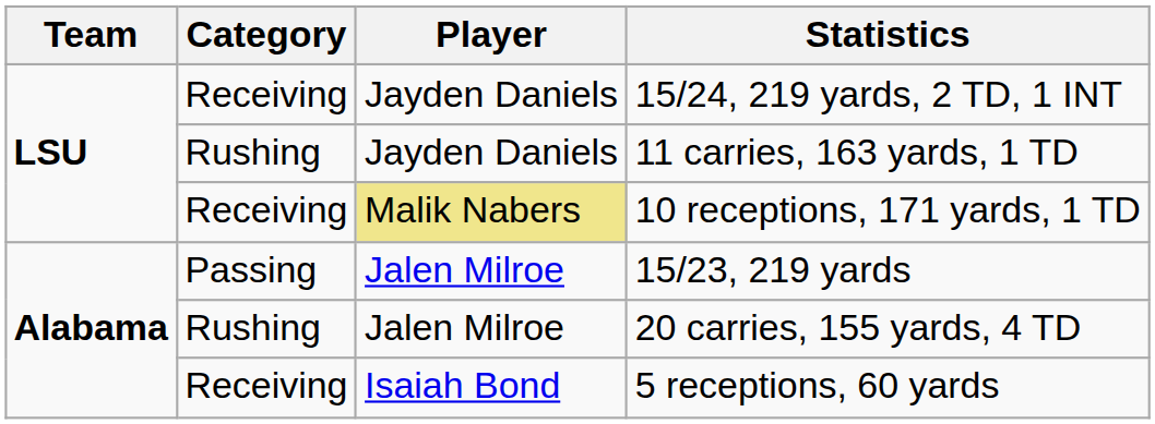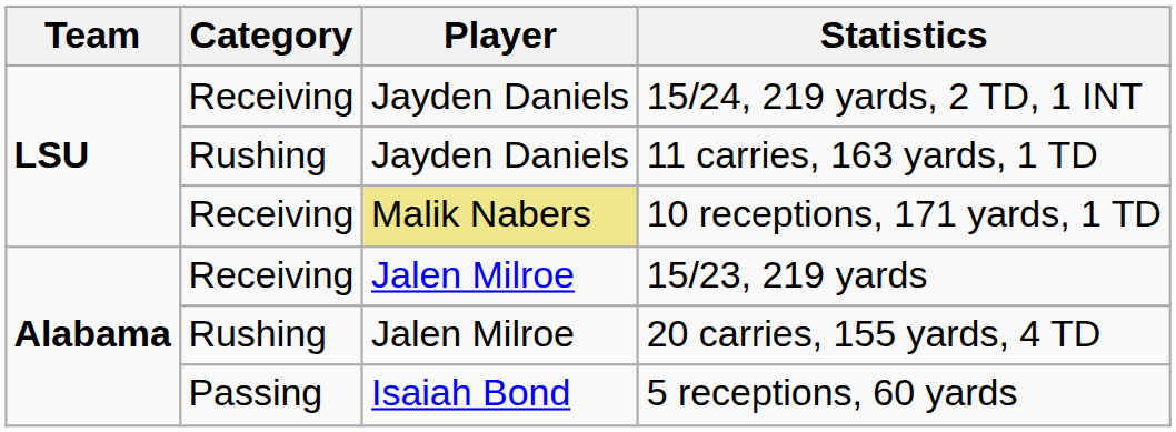15/23, 219 yards | Category: Passing -> Receiving
5 receptions, 60 yards | Category: Receiving -> Passing
